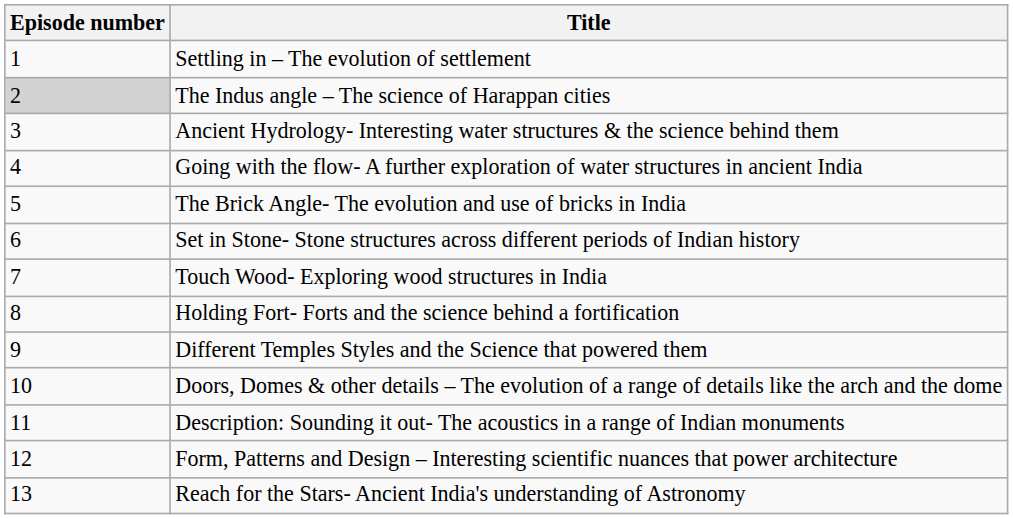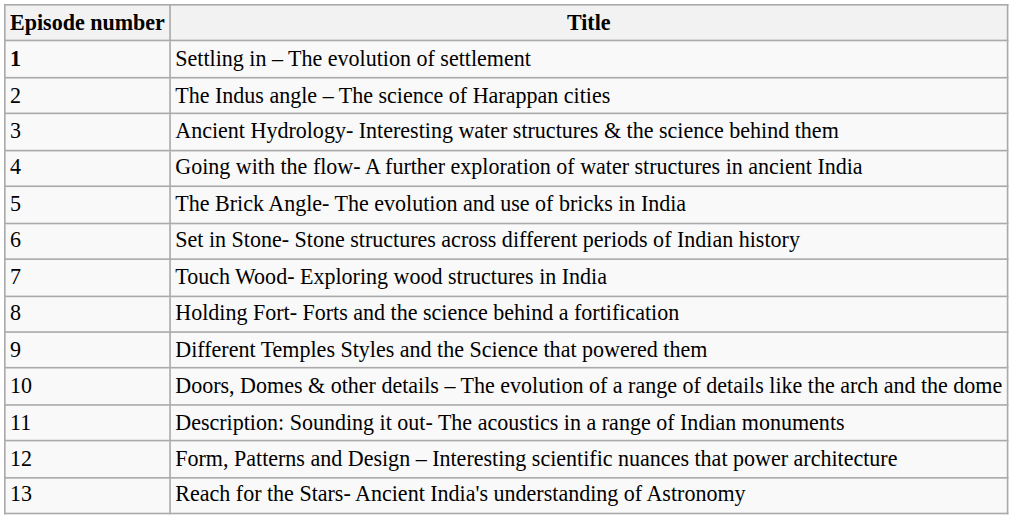Settling in – The evolution of settlement | Episode number: normal -> bold
The Indus angle – The science of Harappan cities | Episode number: lightgrey background -> no background
